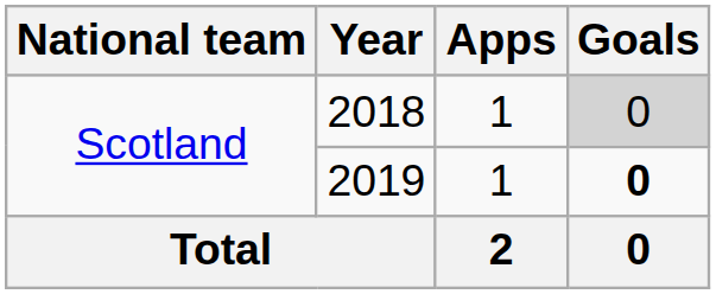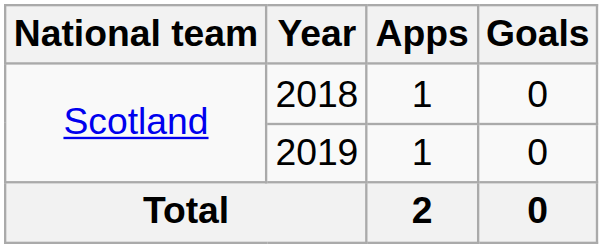2018 | Goals: lightgrey background -> no background
2019 | Goals: bold -> normal
